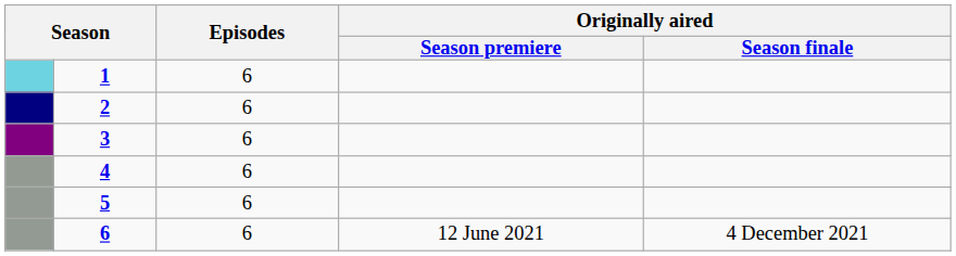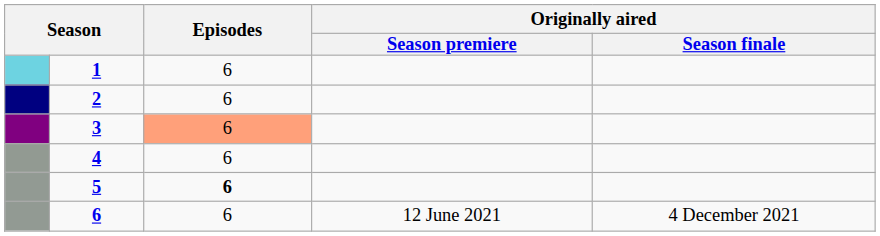3 | Episodes: no background -> lightsalmon background
5 | Episodes: normal -> bold
